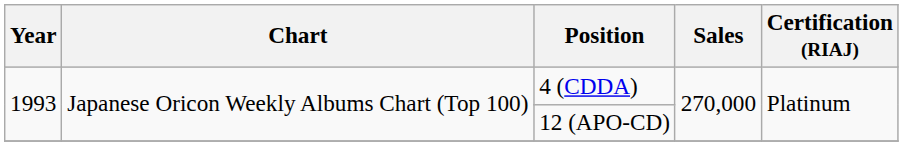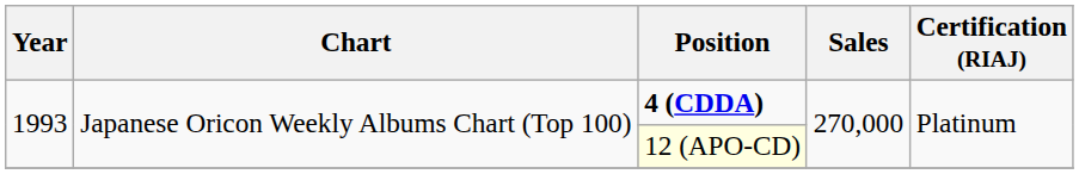4 (CDDA) | Position: normal -> bold
12 (APO-CD) | Position: no background -> lightyellow background
